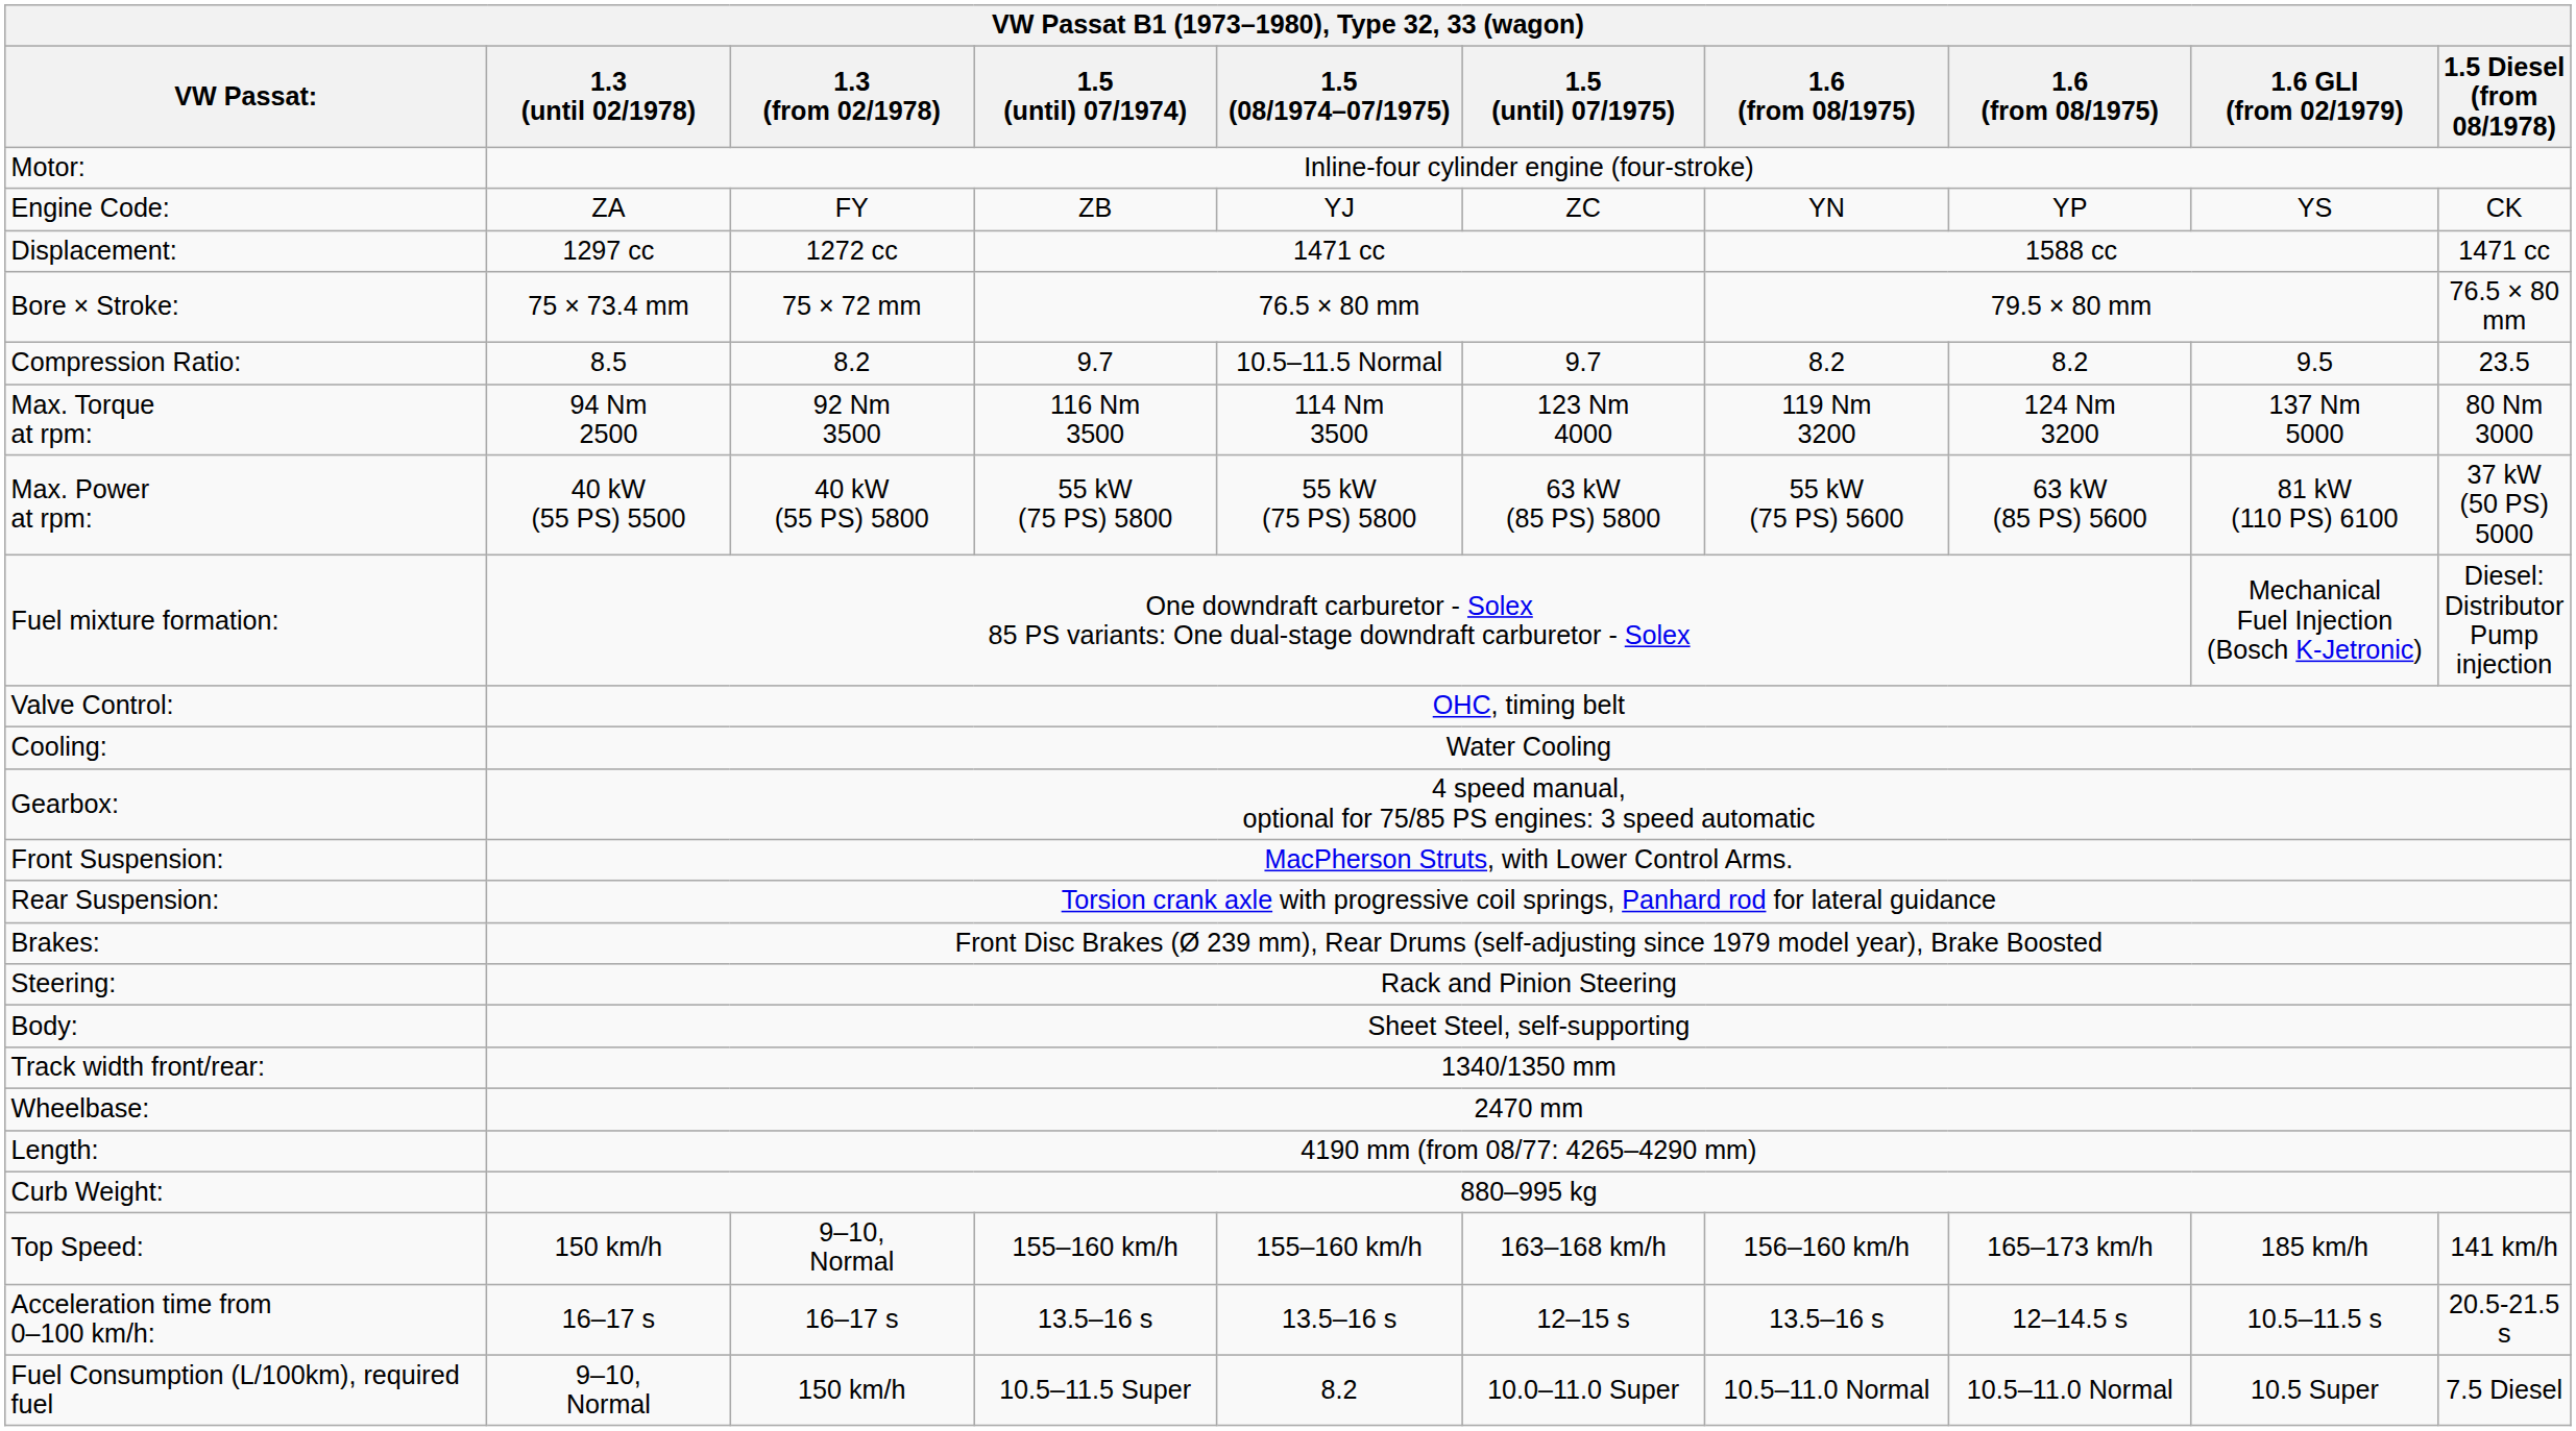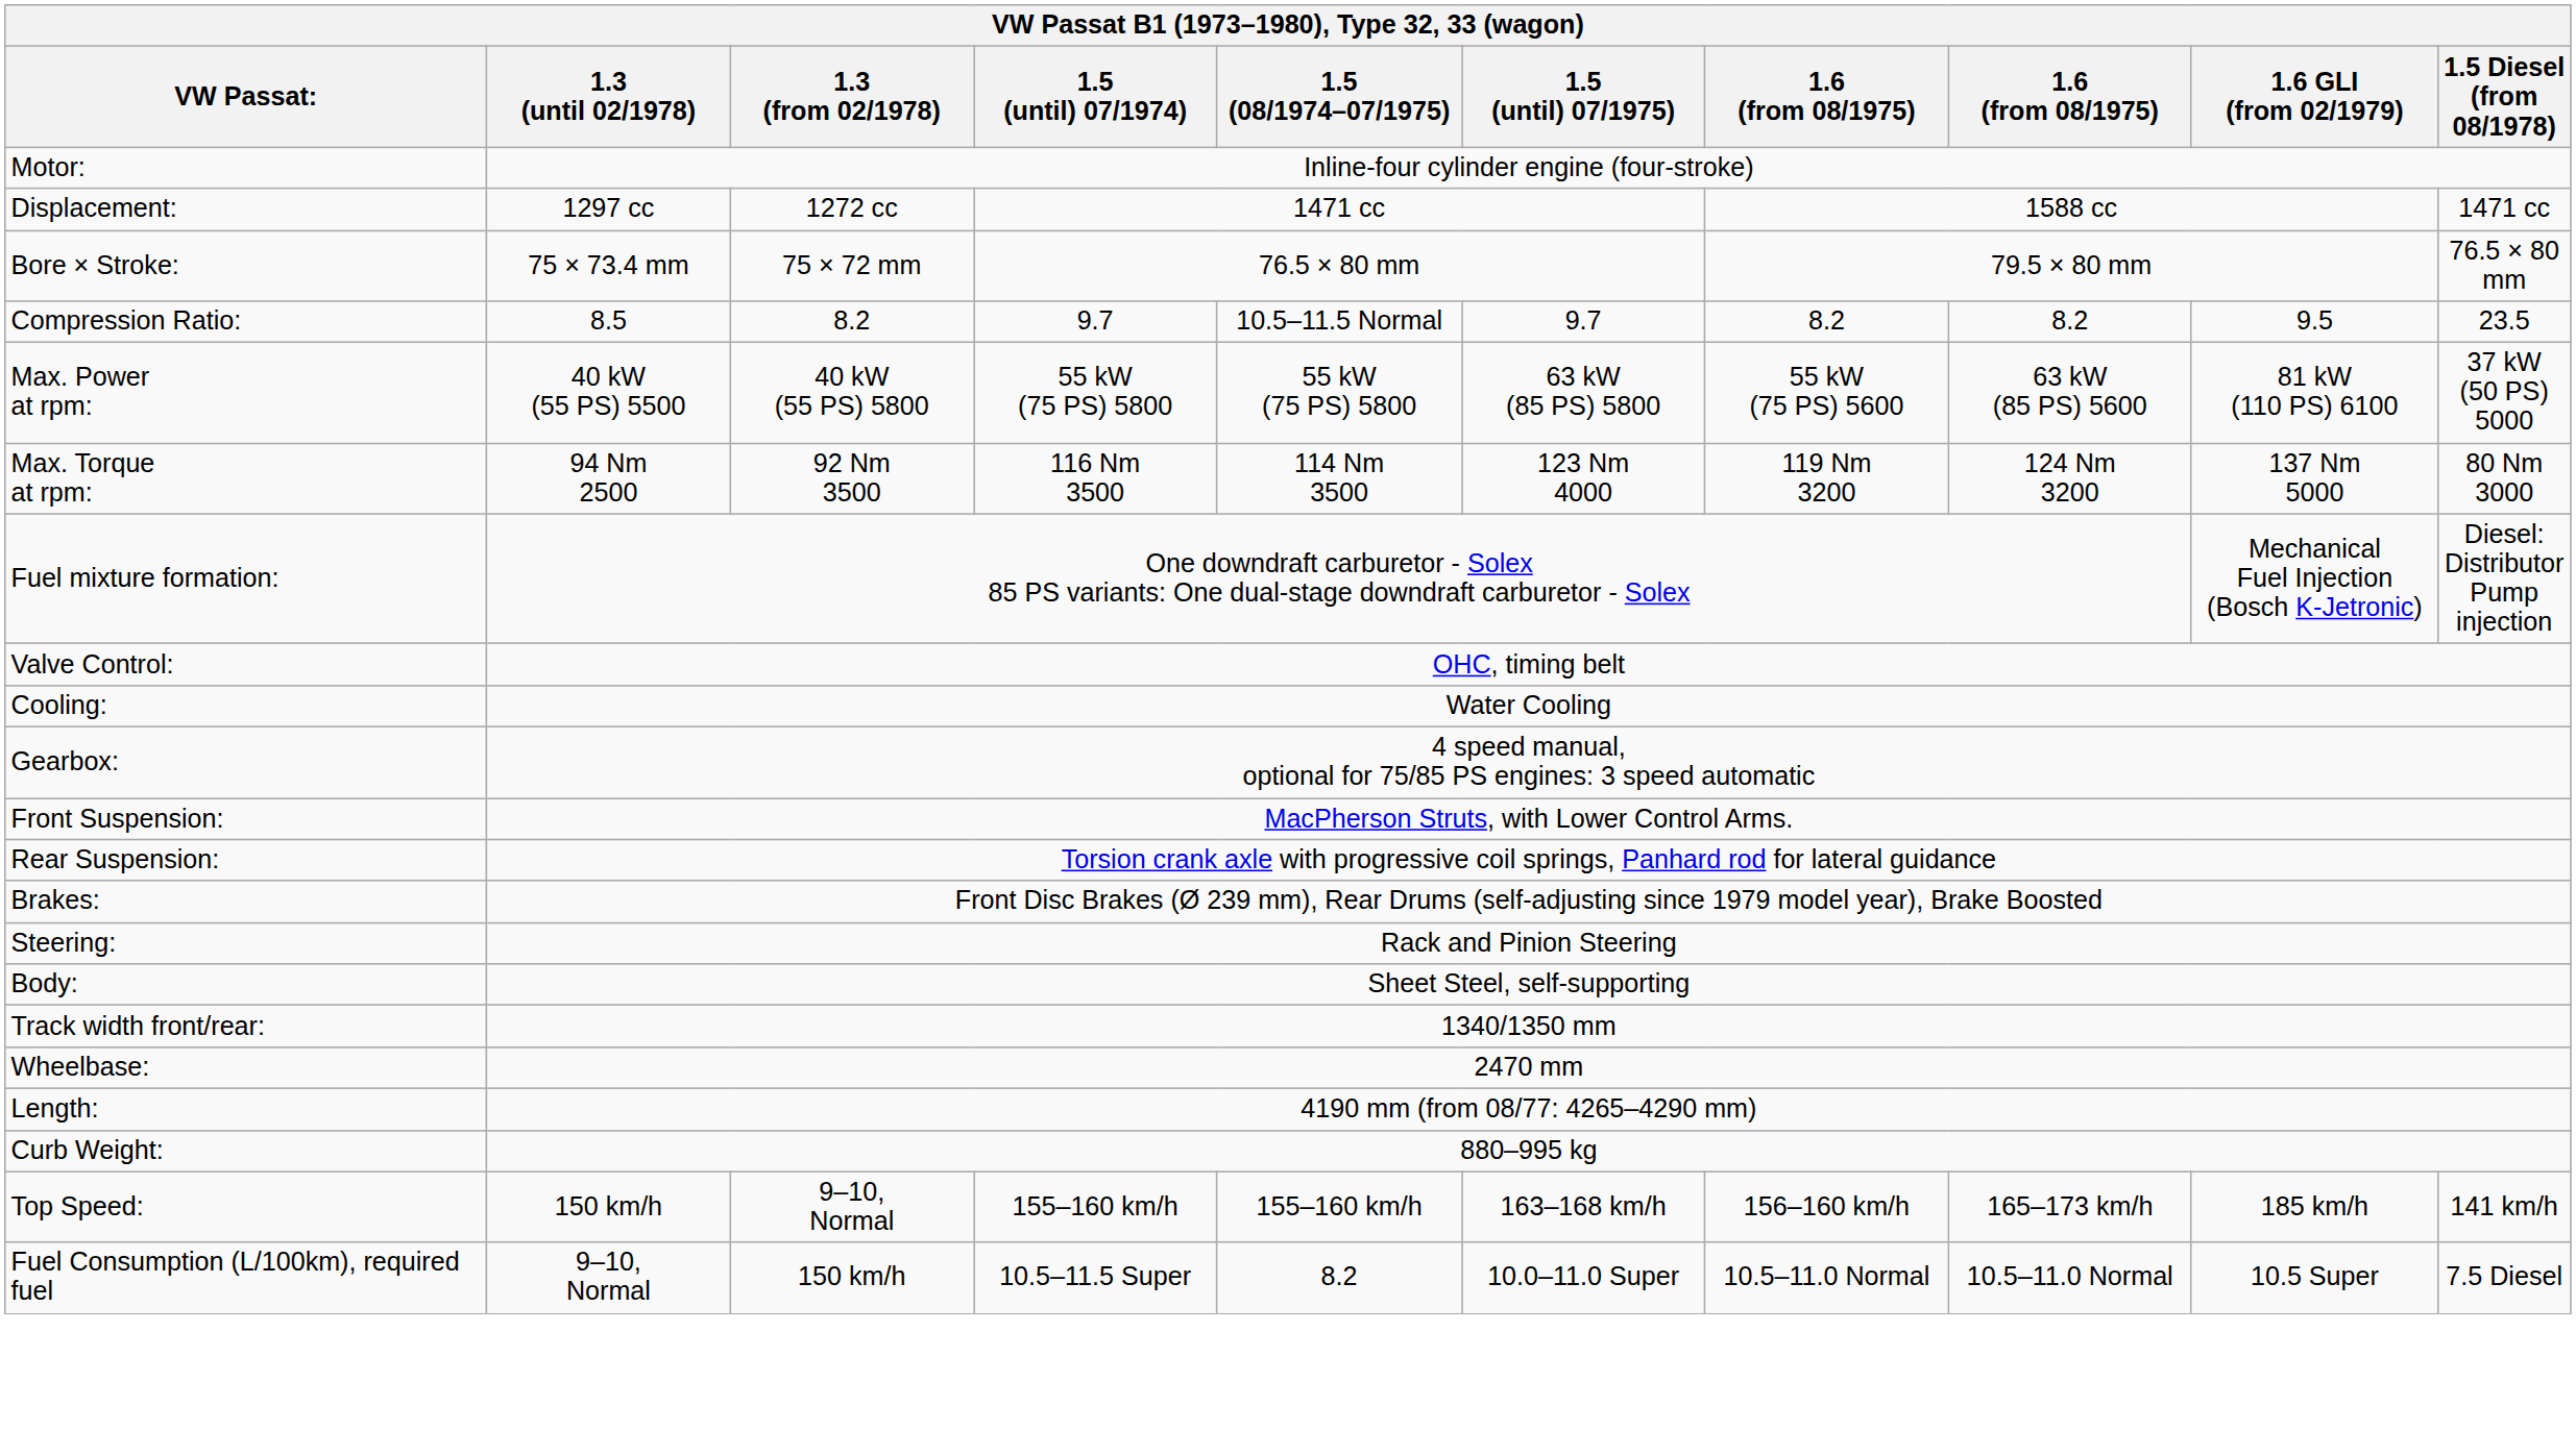- row: Engine Code: | ZA | FY | ZB | YJ | ZC | YN | YP | YS | CK
rows swapped: Max. Power at rpm: <-> Max. Torque at rpm:
- row: Acceleration time from 0–100 km/h: | 16–17 s | 16–17 s | 13.5–16 s | 13.5–16 s | 12–15 s | 13.5–16 s | 12–14.5 s | 10.5–11.5 s | 20.5-21.5 s
